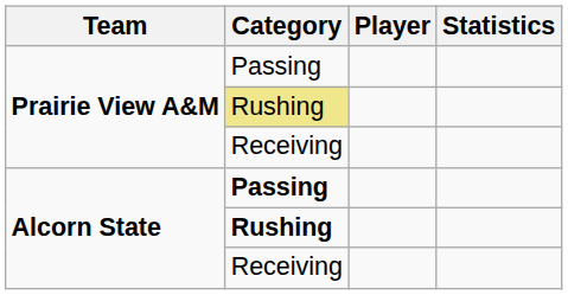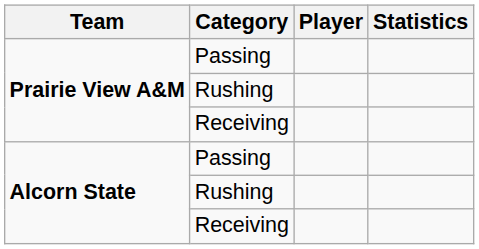Prairie View A&M / Rushing | Category: khaki background -> no background
Alcorn State / Passing | Category: bold -> normal
Alcorn State / Rushing | Category: bold -> normal
